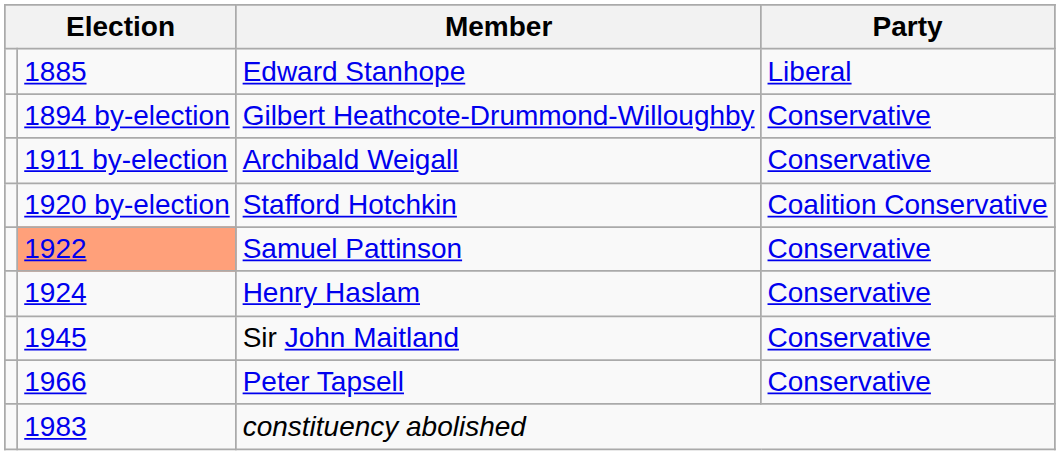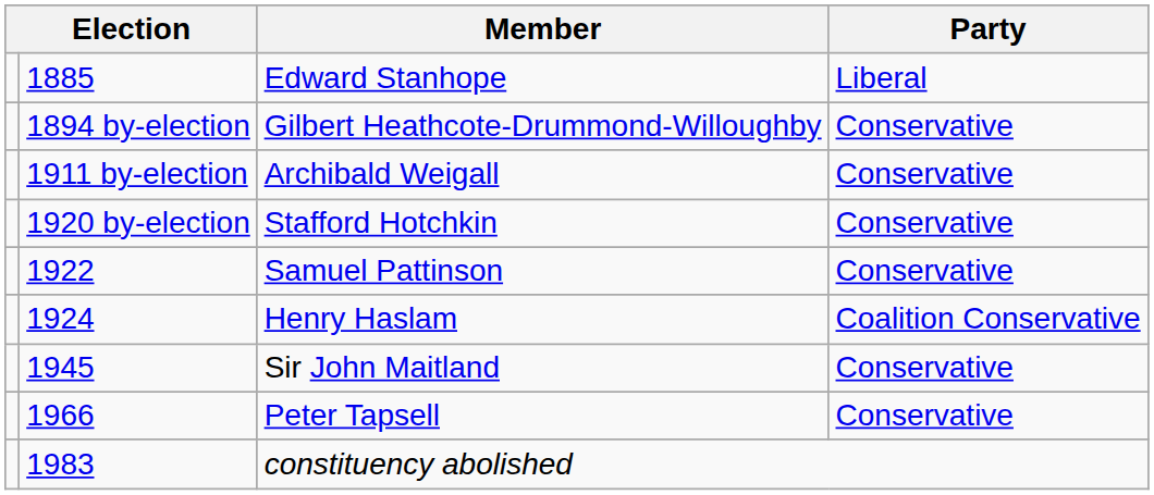Stafford Hotchkin | Party: Coalition Conservative -> Conservative
Samuel Pattinson | column 2: lightsalmon background -> no background
Henry Haslam | Party: Conservative -> Coalition Conservative
